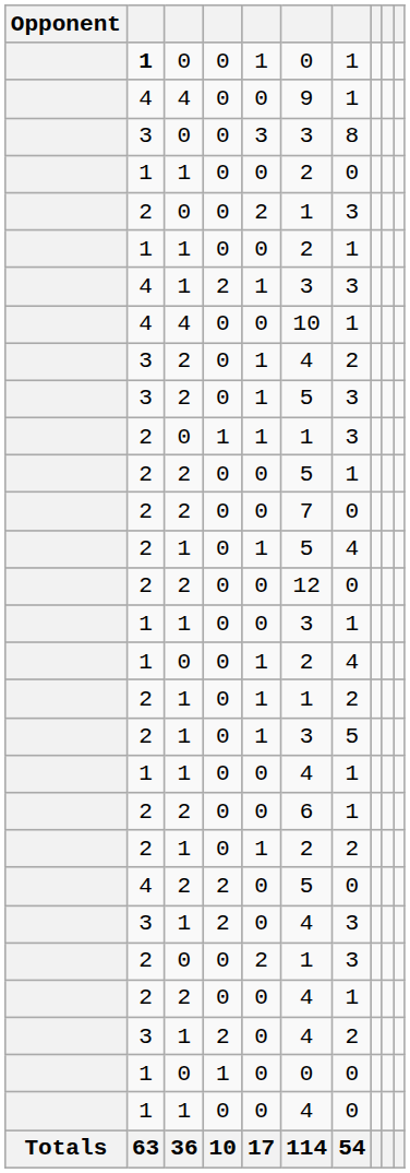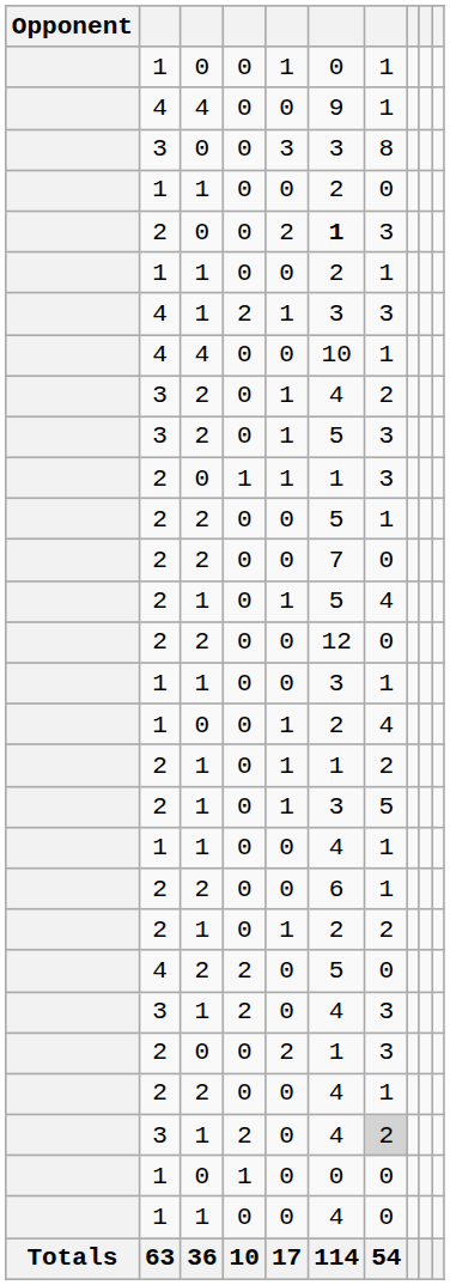row 2 | column 2: bold -> normal
row 6 | column 6: normal -> bold
row 28 | column 7: no background -> lightgrey background
